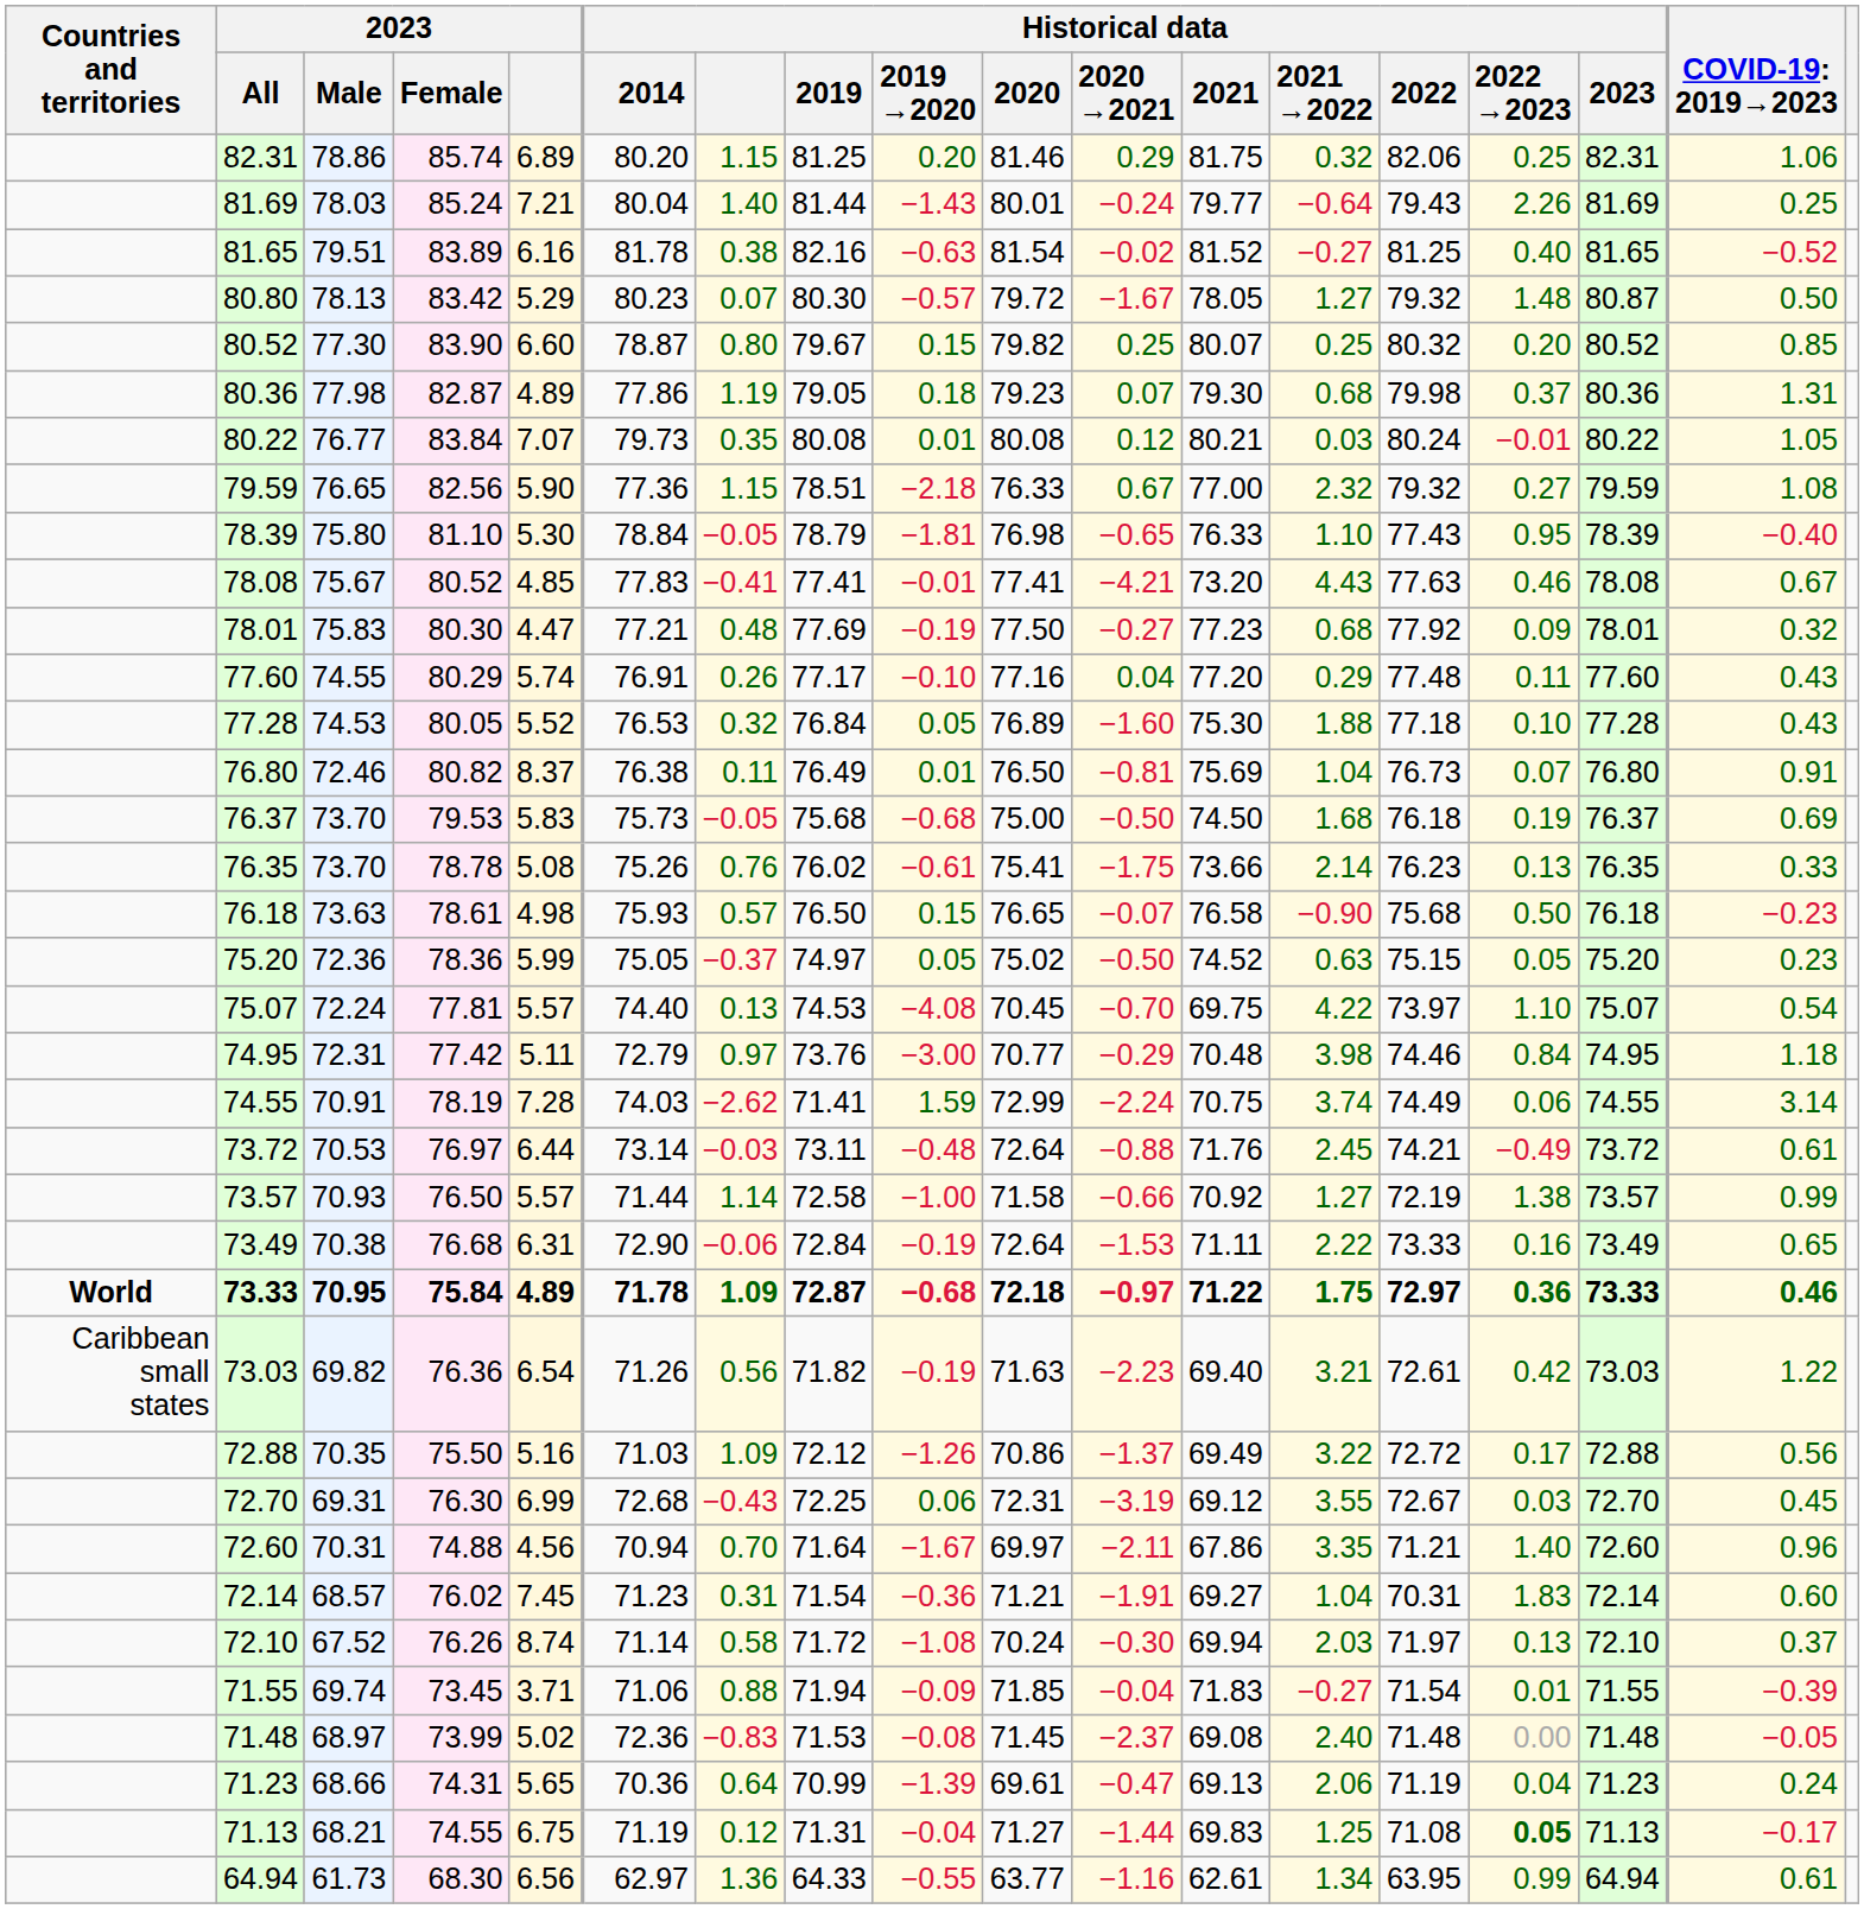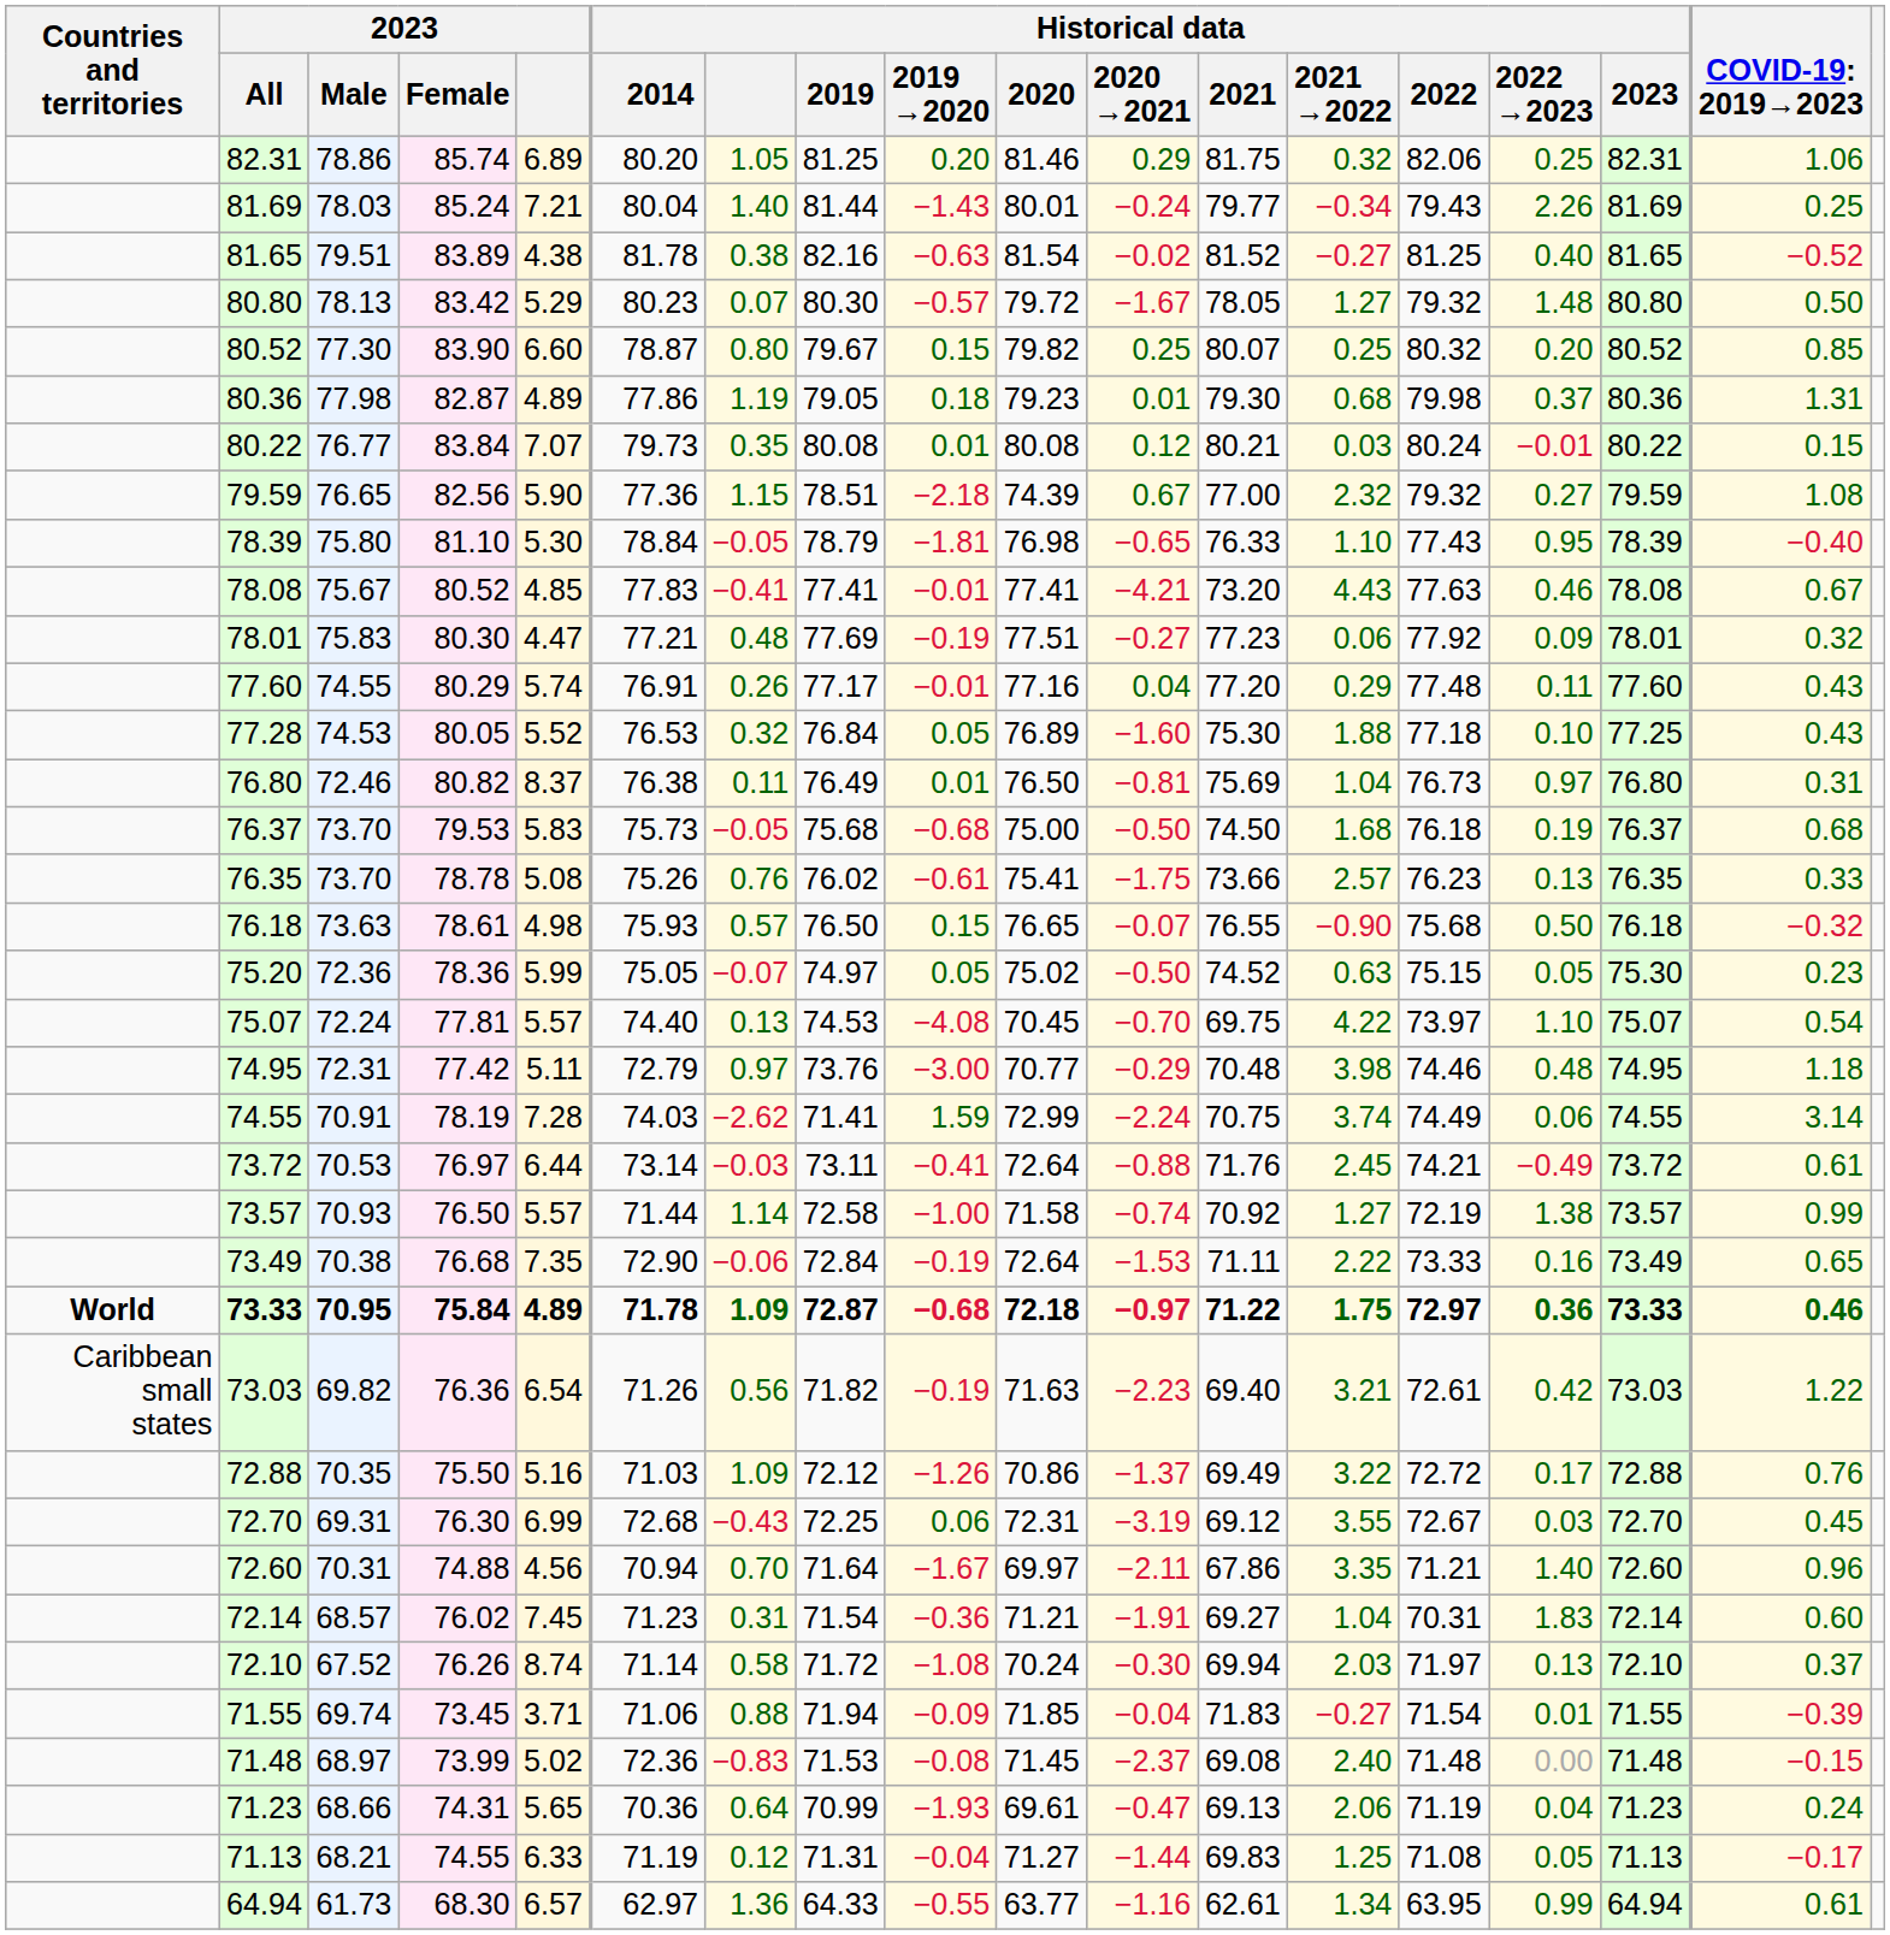row 3 | Historical data: 1.15 -> 1.05
row 4 | Historical data / 2021 →2022: −0.64 -> −0.34
row 5 | 2023: 6.16 -> 4.38
row 6 | Historical data / 2023: 80.87 -> 80.80
row 8 | Historical data / 2020 →2021: 0.07 -> 0.01
row 9 | column 17: 1.05 -> 0.15
row 10 | Historical data / 2020: 76.33 -> 74.39
row 13 | Historical data / 2020: 77.50 -> 77.51
row 13 | Historical data / 2021 →2022: 0.68 -> 0.06
row 14 | Historical data / 2019 →2020: −0.10 -> −0.01
row 15 | Historical data / 2023: 77.28 -> 77.25
row 16 | Historical data / 2022 →2023: 0.07 -> 0.97
row 16 | column 17: 0.91 -> 0.31
row 17 | column 17: 0.69 -> 0.68
row 18 | Historical data / 2021 →2022: 2.14 -> 2.57
row 19 | Historical data / 2021: 76.58 -> 76.55
row 19 | column 17: −0.23 -> −0.32
row 20 | Historical data: −0.37 -> −0.07
row 20 | Historical data / 2023: 75.20 -> 75.30
row 22 | Historical data / 2022 →2023: 0.84 -> 0.48
row 24 | Historical data / 2019 →2020: −0.48 -> −0.41
row 25 | Historical data / 2020 →2021: −0.66 -> −0.74
row 26 | 2023: 6.31 -> 7.35
row 29 | column 17: 0.56 -> 0.76
row 35 | column 17: −0.05 -> −0.15
row 36 | Historical data / 2019 →2020: −1.39 -> −1.93
row 37 | 2023: 6.75 -> 6.33
row 37 | Historical data / 2022 →2023: bold -> normal
row 38 | 2023: 6.56 -> 6.57
